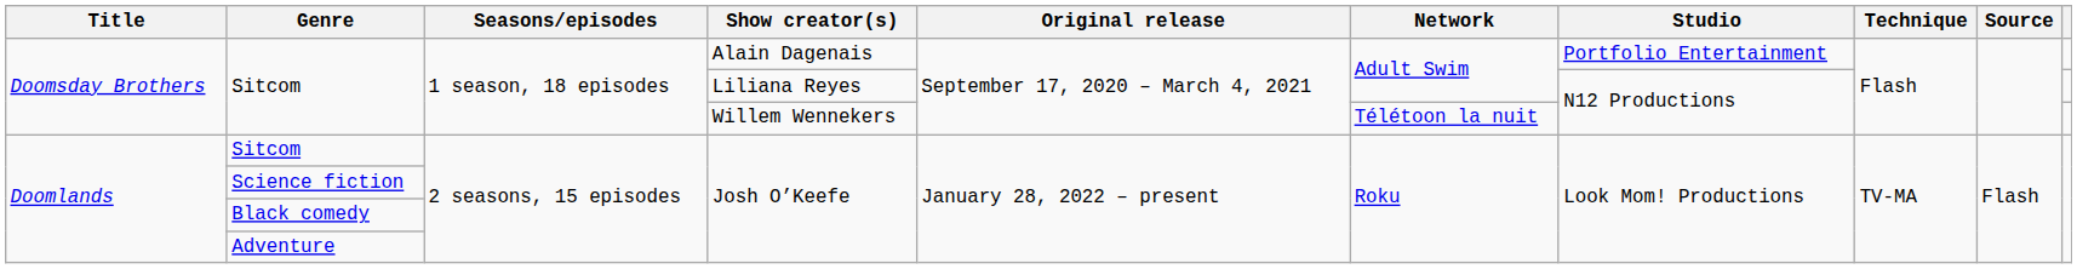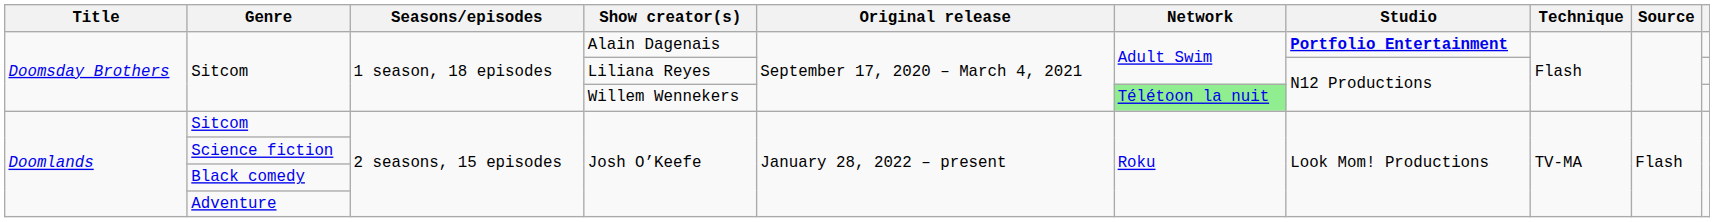Sitcom / Alain Dagenais | Studio: normal -> bold
Sitcom / Willem Wennekers | Network: no background -> lightgreen background
